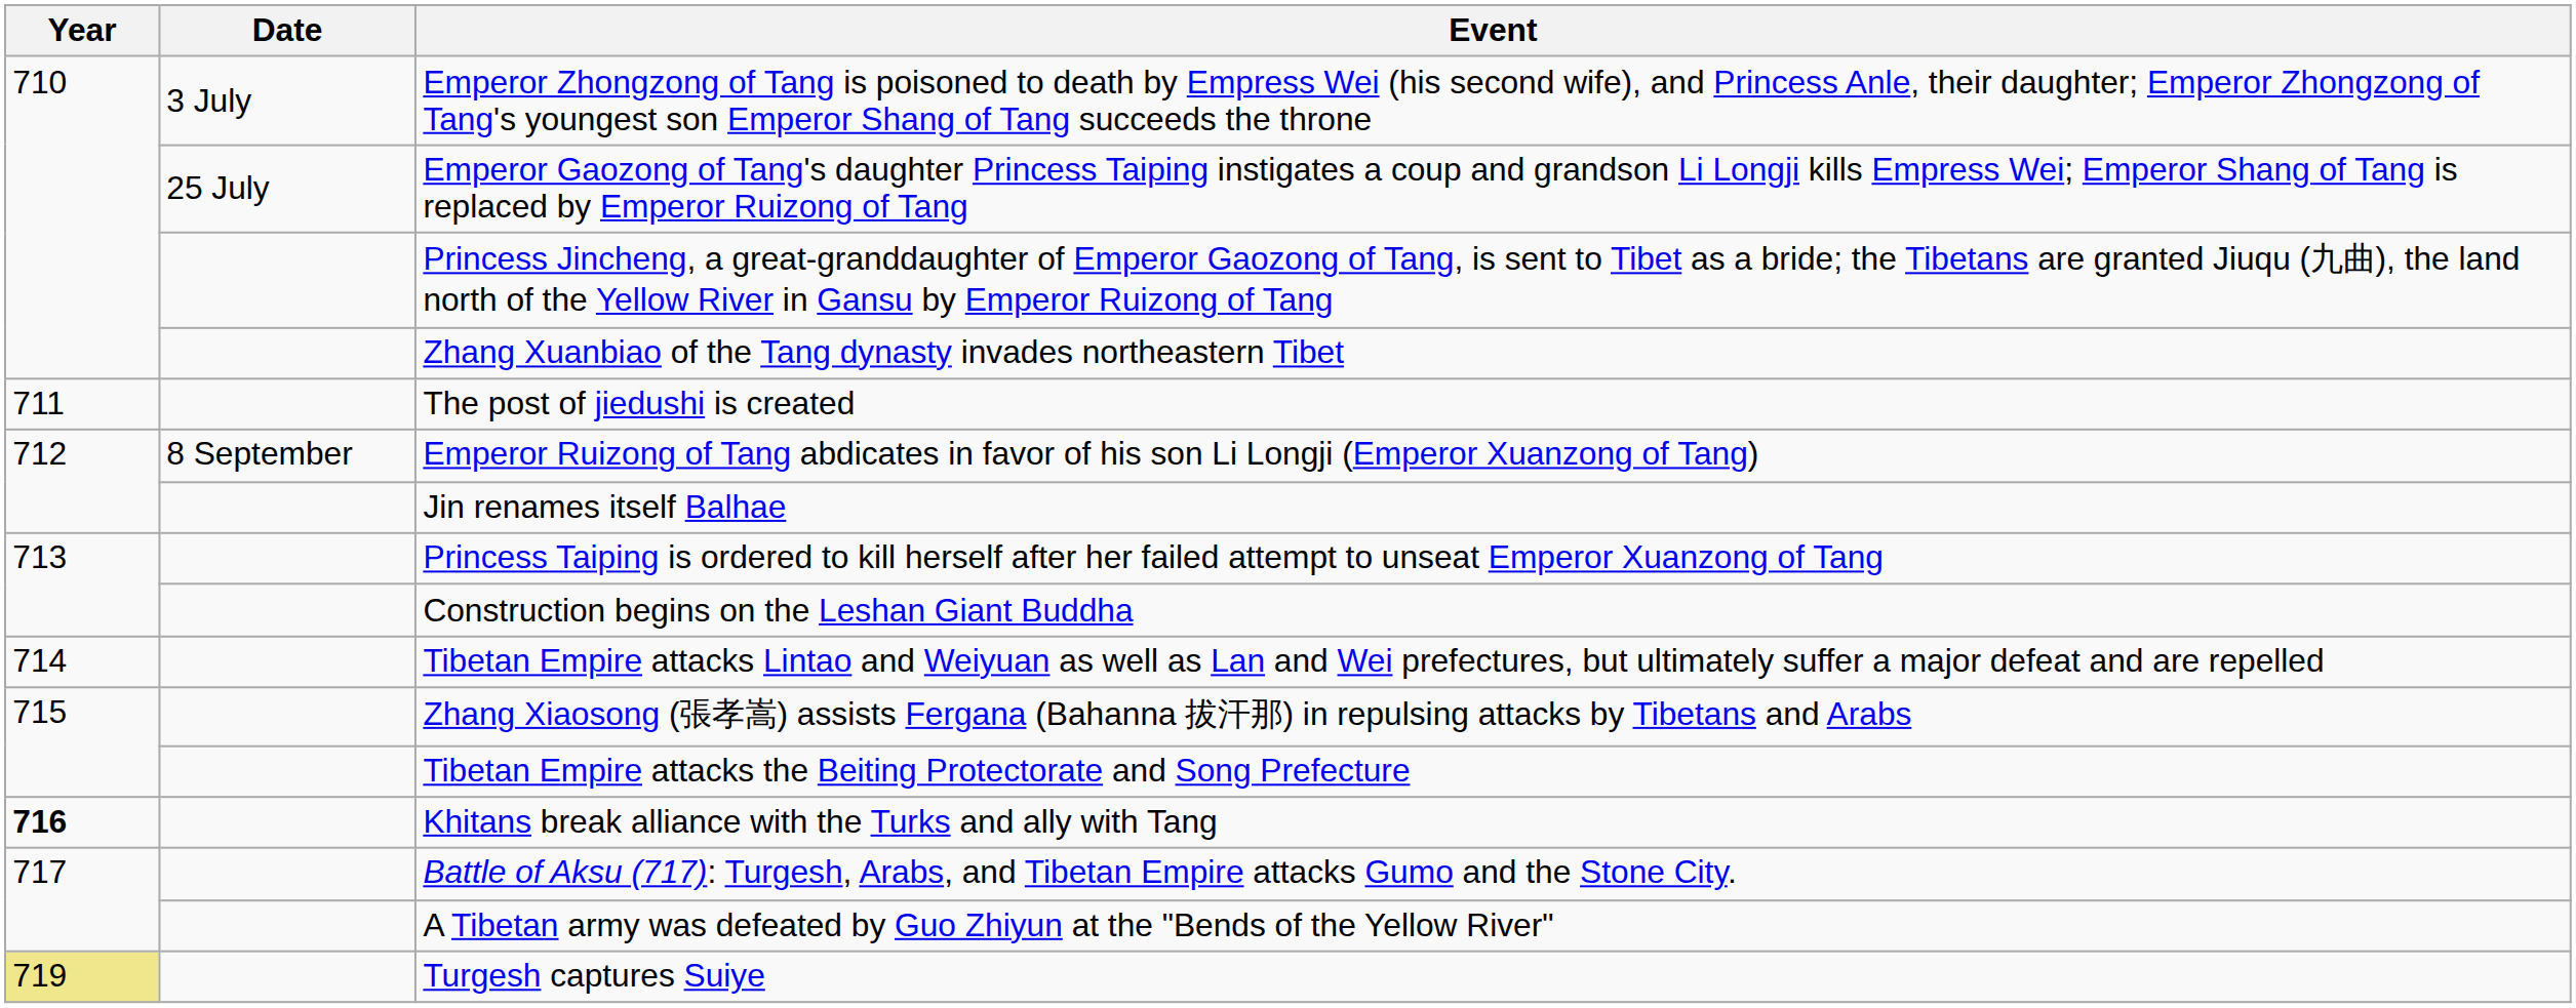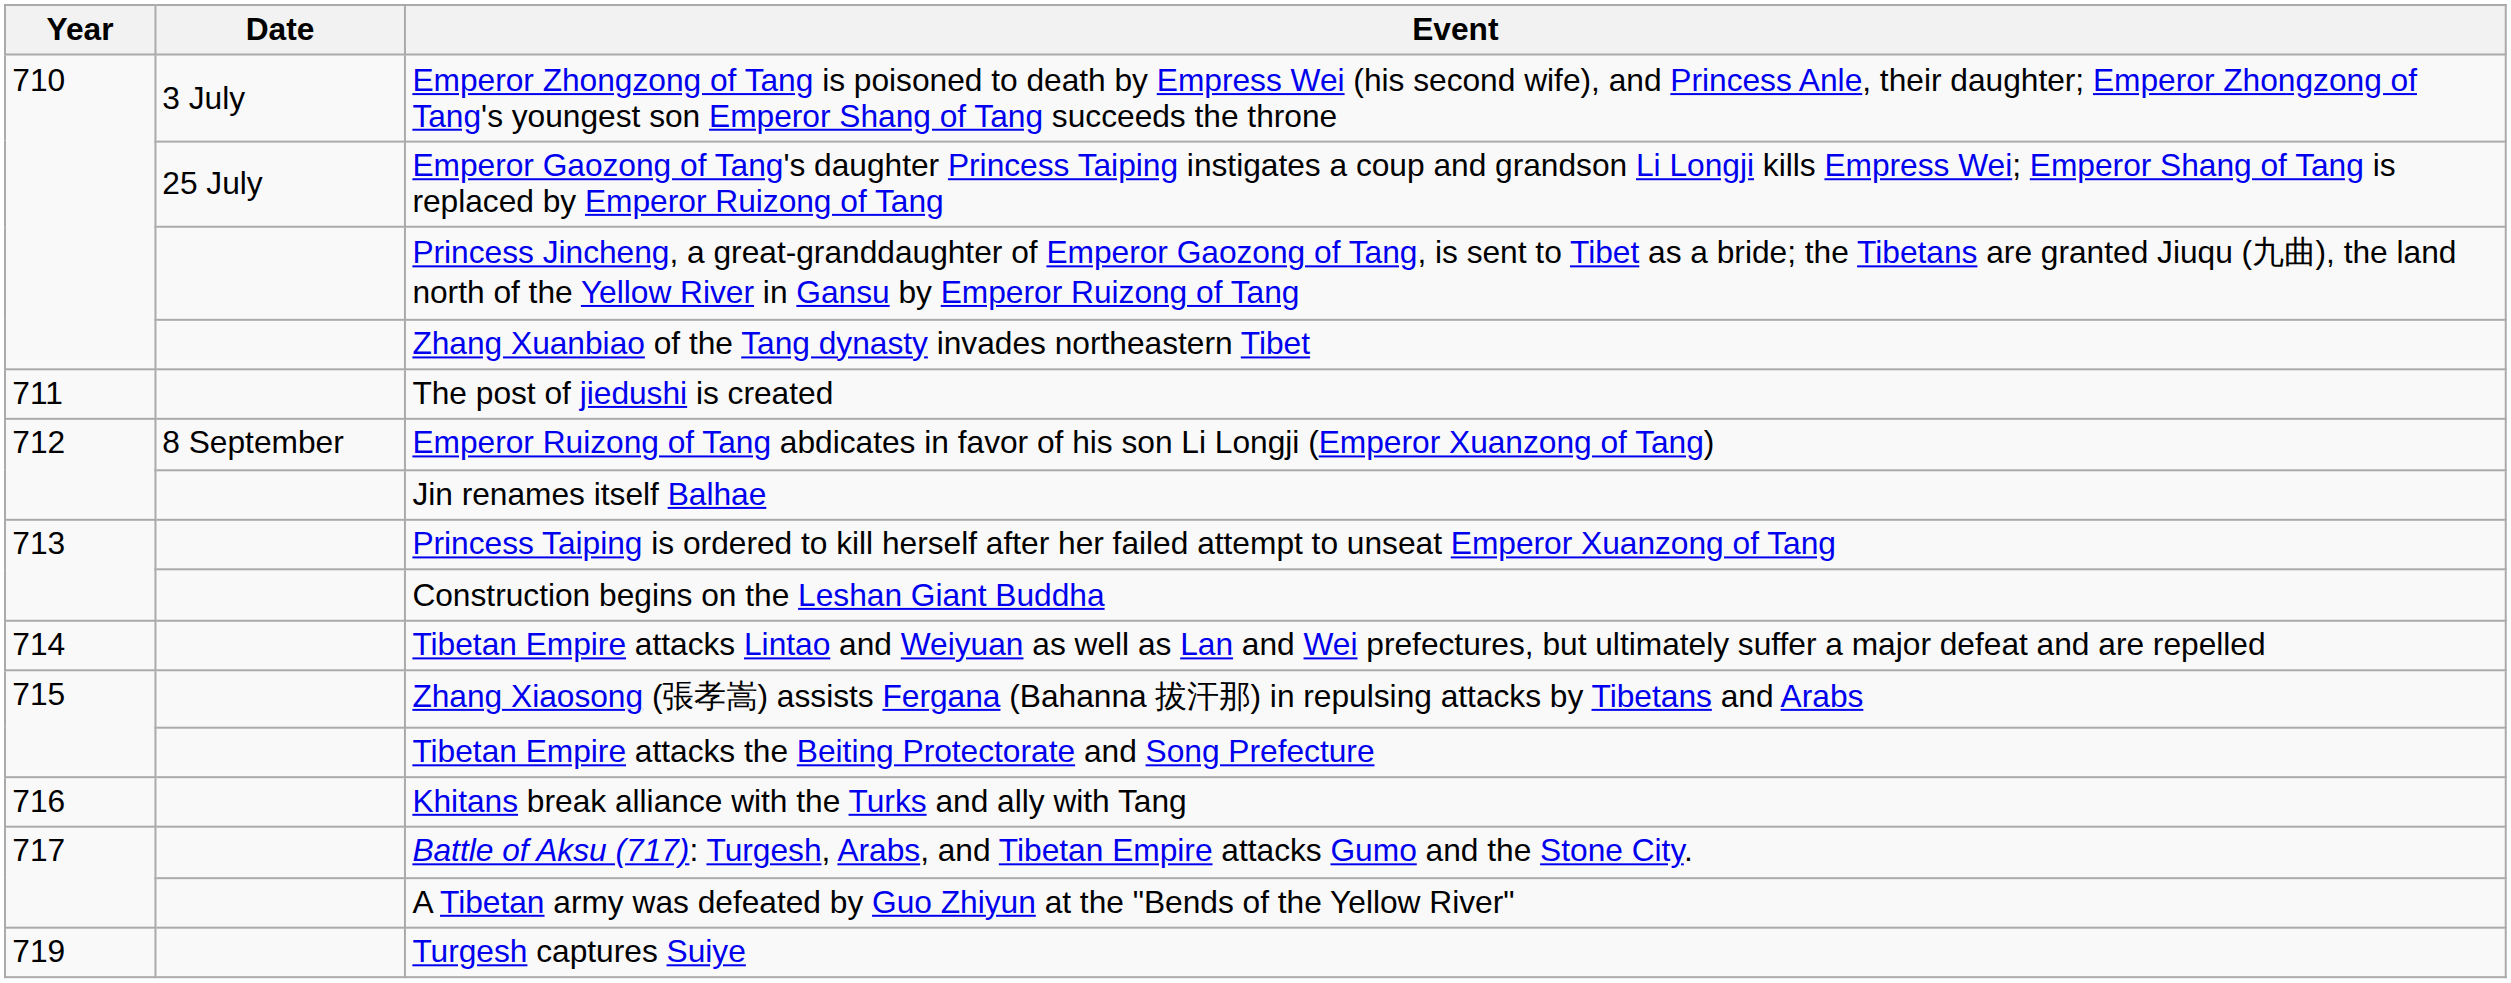Khitans break alliance with the Turks and ally with Tang | Year: bold -> normal
Turgesh captures Suiye | Year: khaki background -> no background
